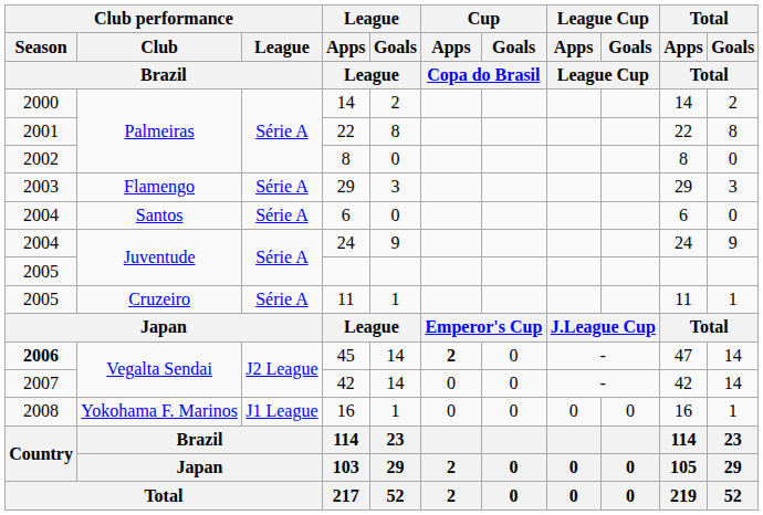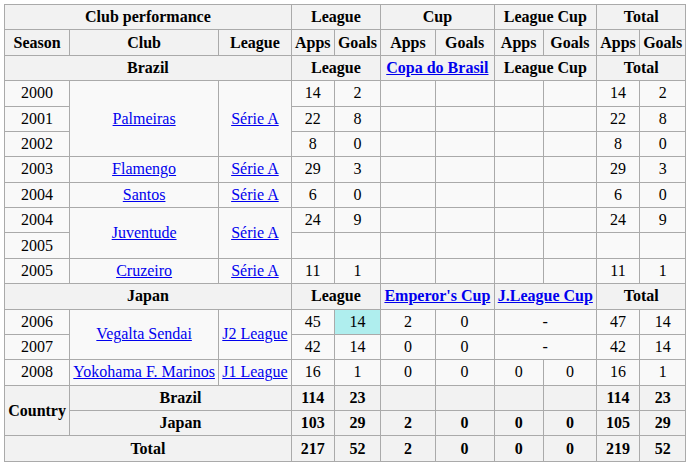45 | Club performance / Season / Brazil: bold -> normal
45 | League / Goals / League: no background -> paleturquoise background
45 | Cup / Apps / Copa do Brasil: bold -> normal
